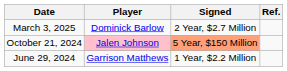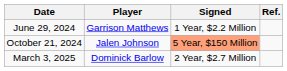rows swapped: June 29, 2024 <-> March 3, 2025
October 21, 2024 | Player: pink background -> no background
